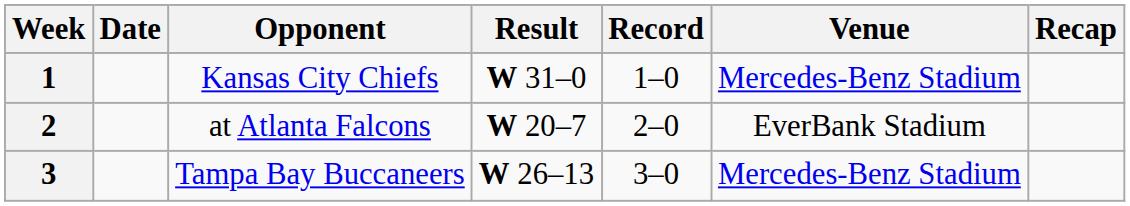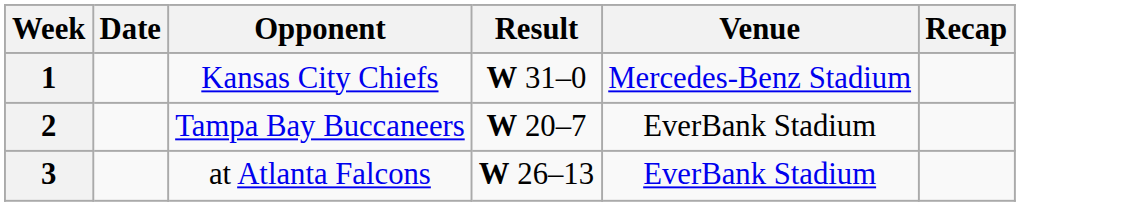- column: Record | 1–0 | 2–0 | 3–0
2 | Opponent: at Atlanta Falcons -> Tampa Bay Buccaneers
3 | Opponent: Tampa Bay Buccaneers -> at Atlanta Falcons
3 | Venue: Mercedes-Benz Stadium -> EverBank Stadium
